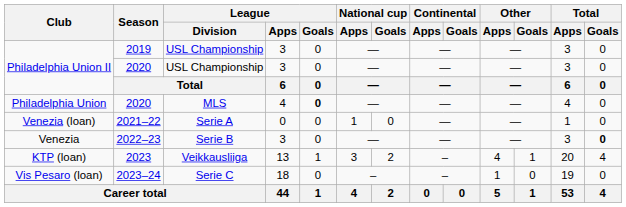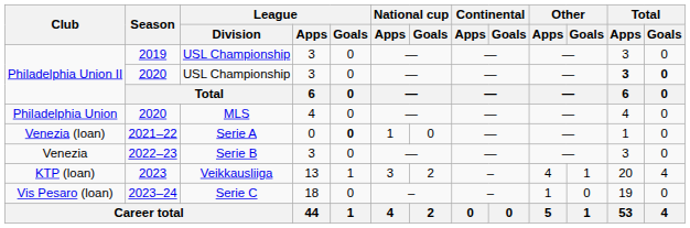Philadelphia Union II / 2020 | Total / Apps: normal -> bold
Philadelphia Union II / 2020 | Total / Goals: normal -> bold
Philadelphia Union | League / Goals: bold -> normal
Venezia (loan) | League / Goals: normal -> bold
Venezia | Total / Goals: bold -> normal
